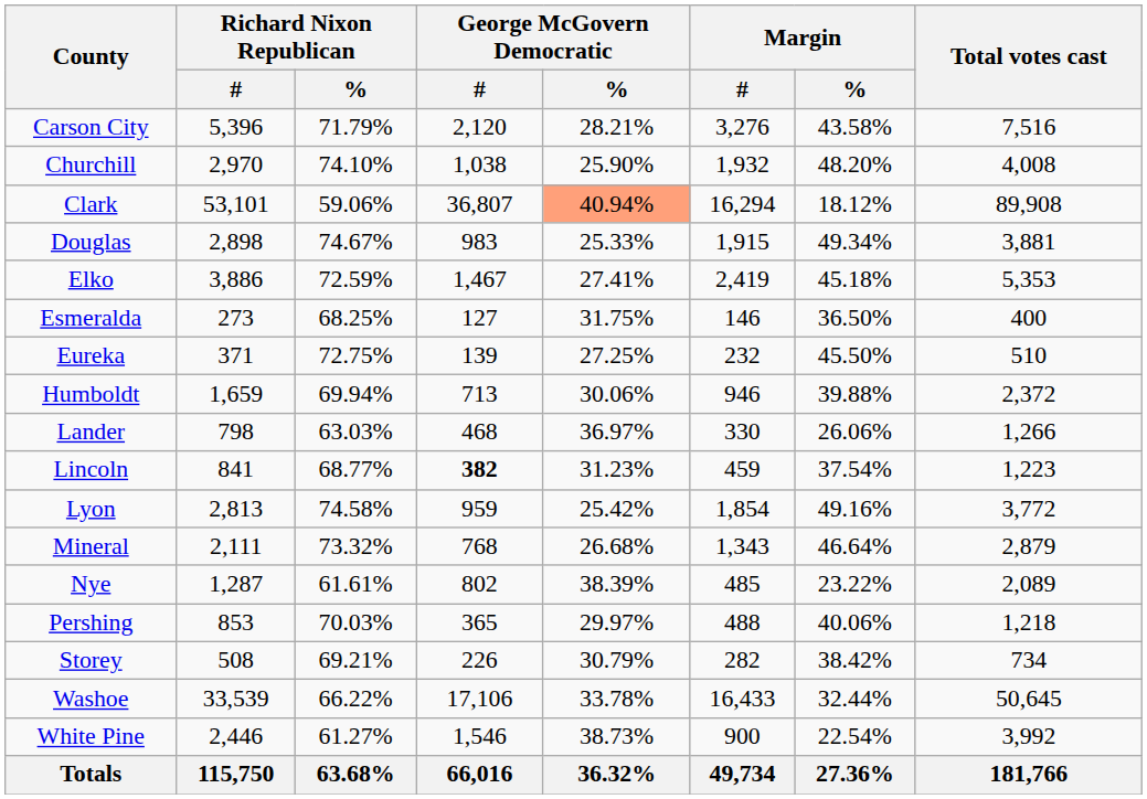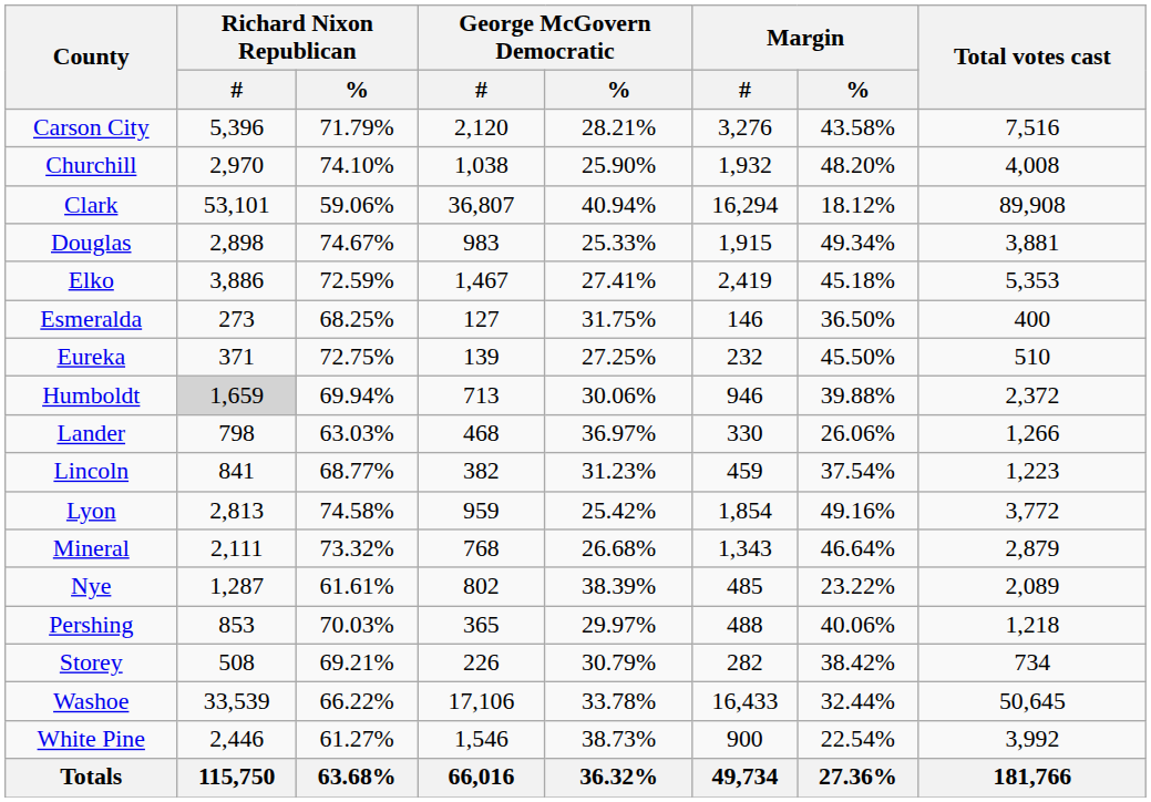Clark | George McGovern Democratic / %: lightsalmon background -> no background
Humboldt | Richard Nixon Republican / #: no background -> lightgrey background
Lincoln | George McGovern Democratic / #: bold -> normal
